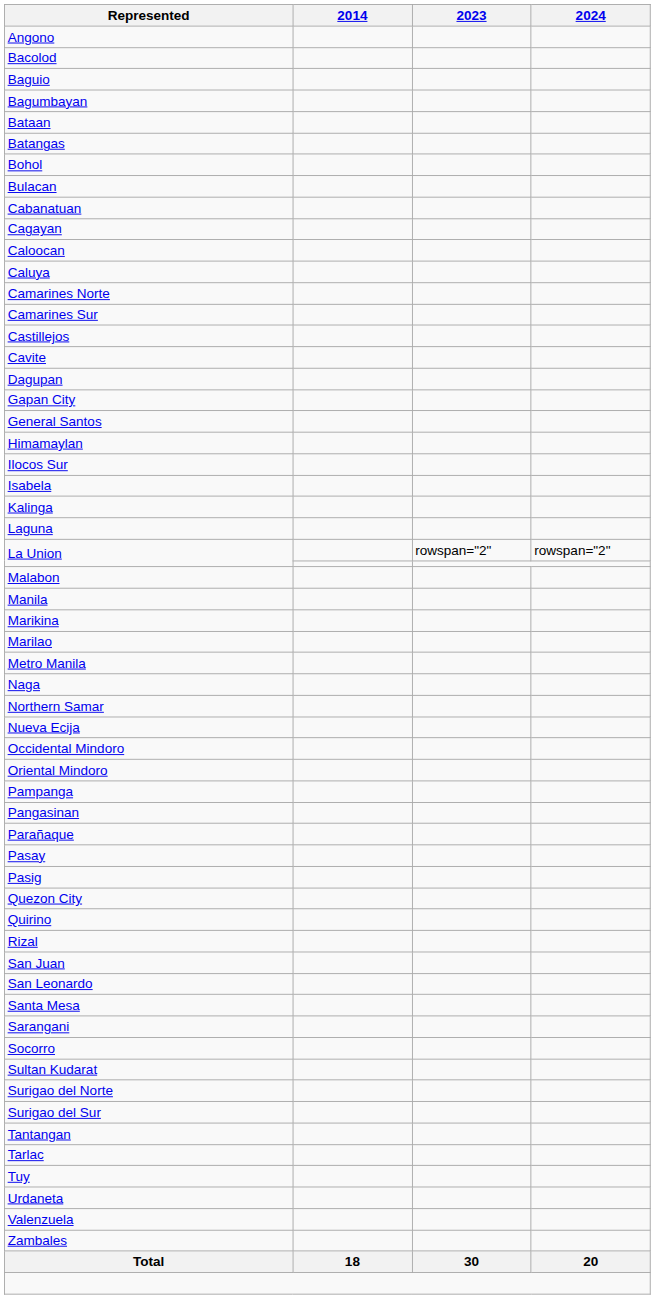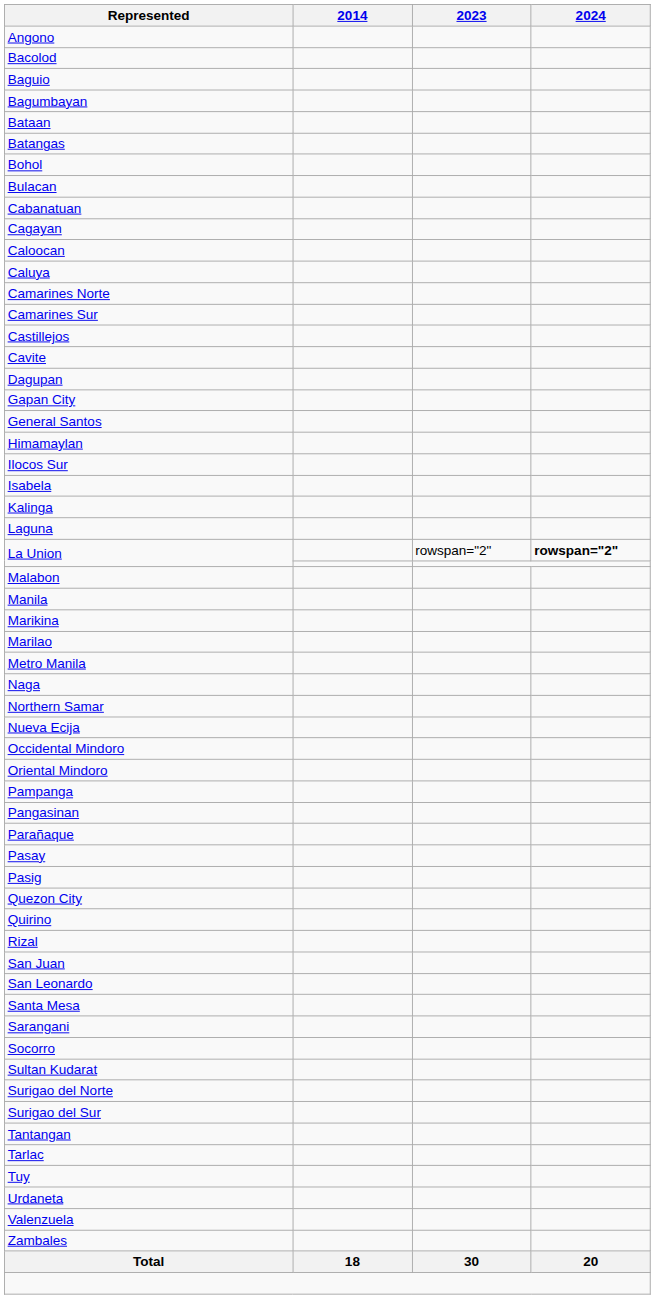La Union / rowspan="2" | 2024: normal -> bold
